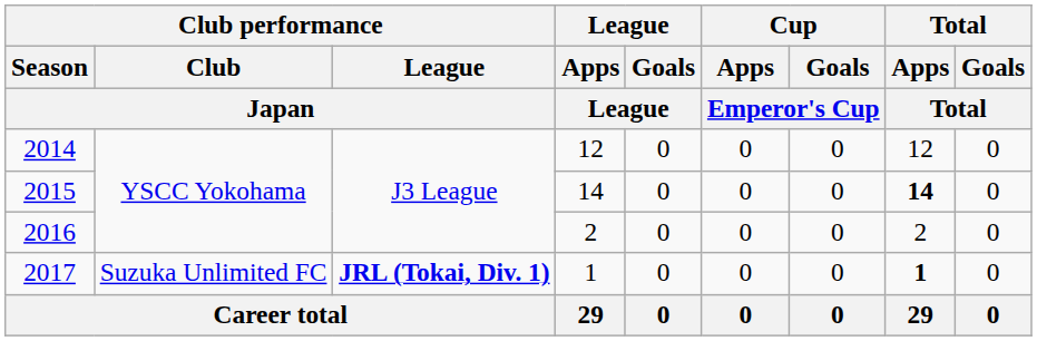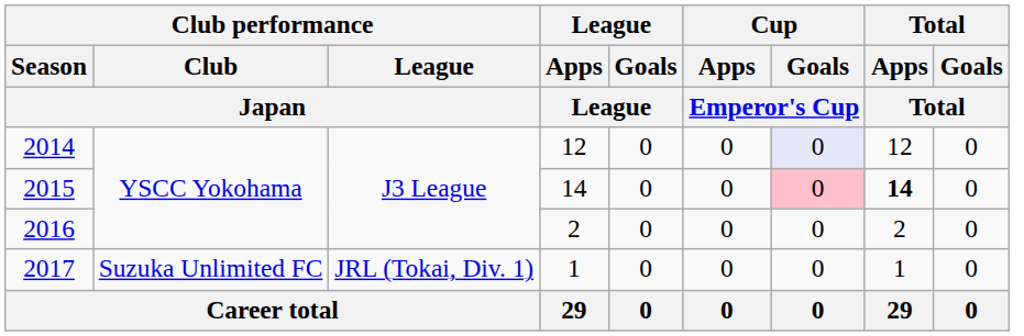2014 | Cup / Goals / Emperor's Cup: no background -> lavender background
2015 | Cup / Goals / Emperor's Cup: no background -> pink background
2017 | Club performance / League / Japan: bold -> normal
2017 | Total / Apps / Total: bold -> normal
